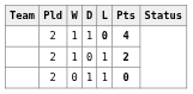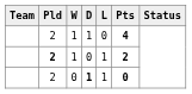row 2 | L: bold -> normal
row 3 | Pld: normal -> bold
row 4 | D: normal -> bold
